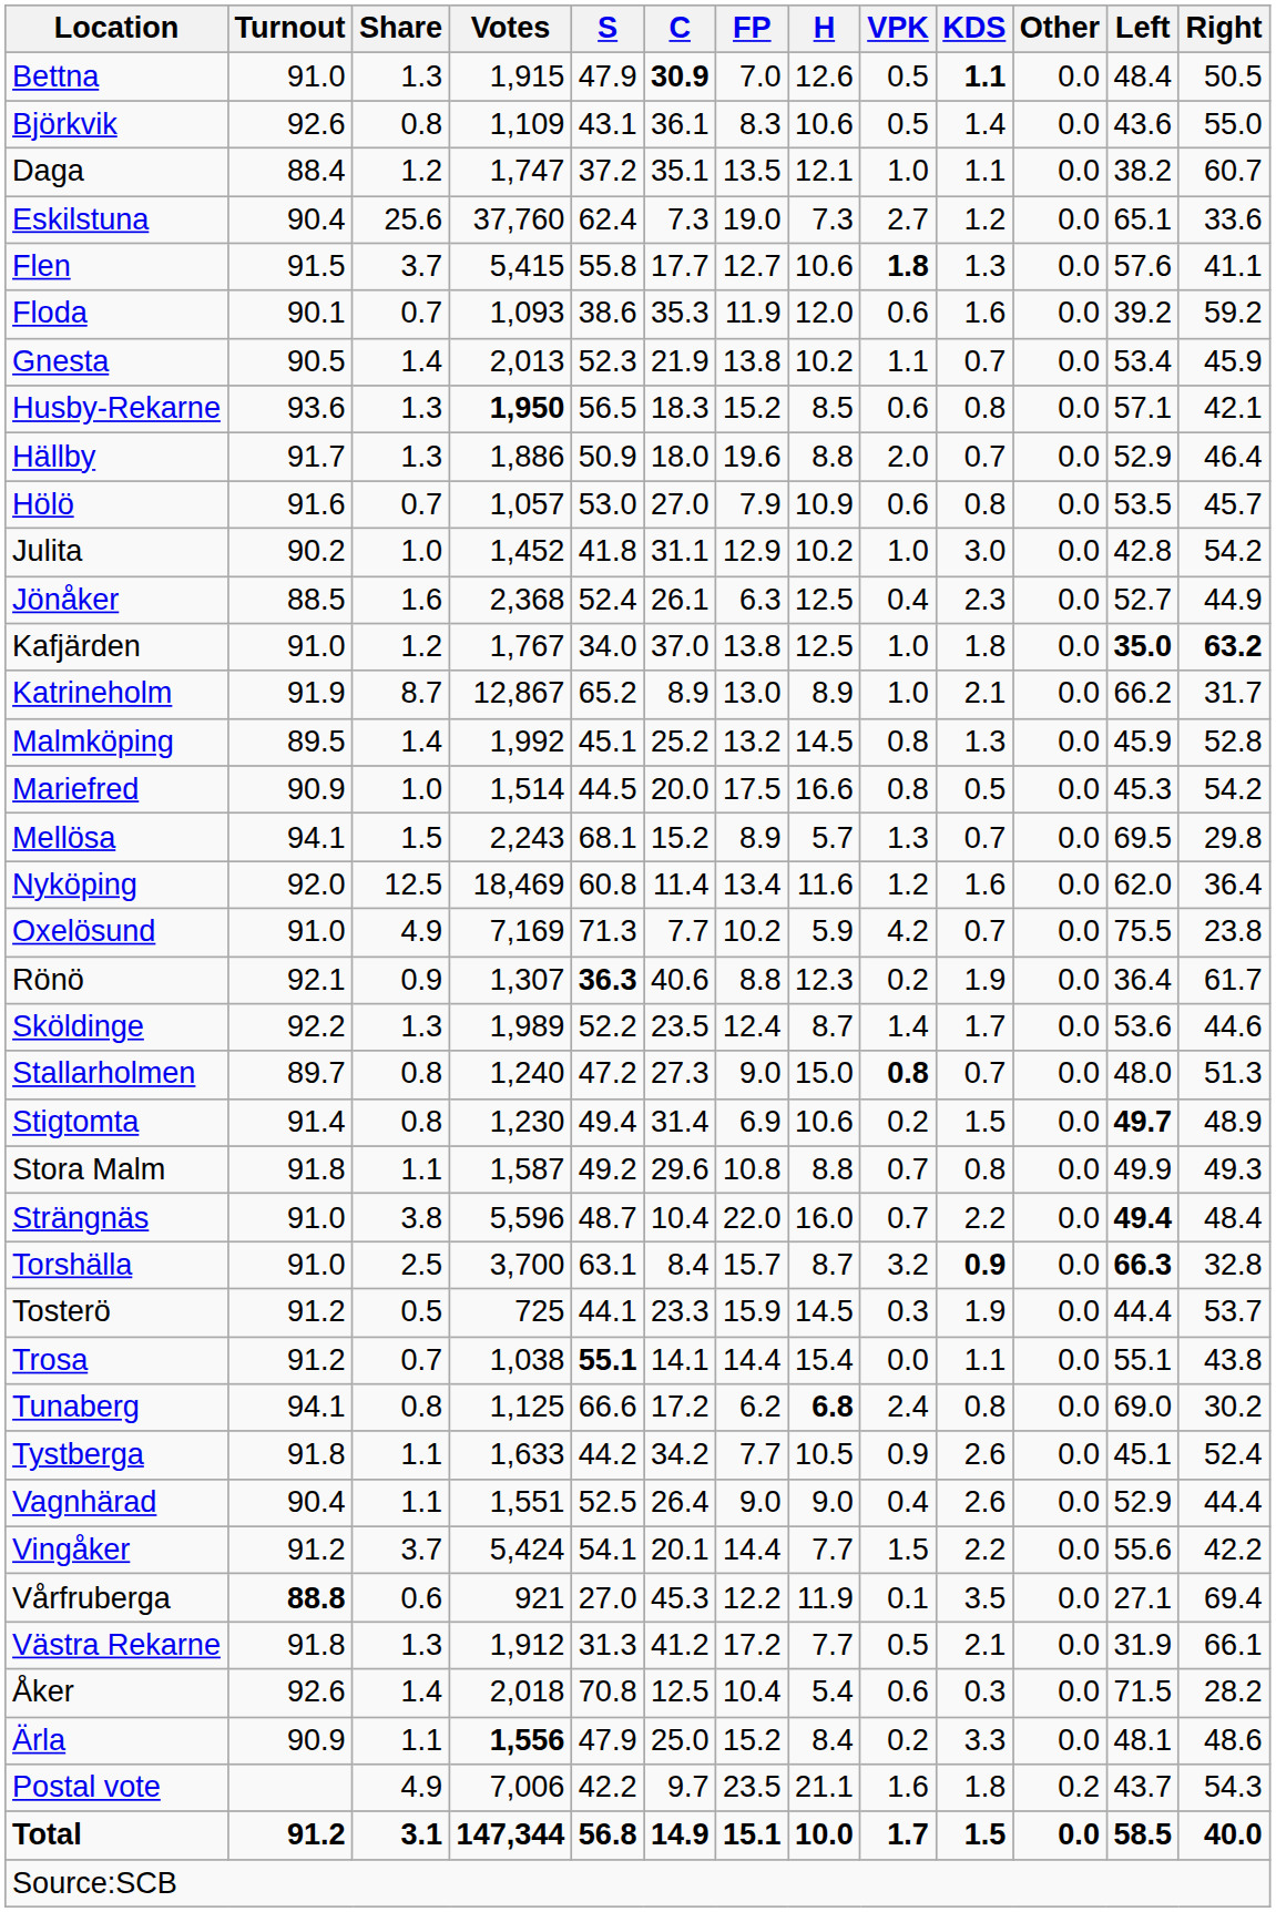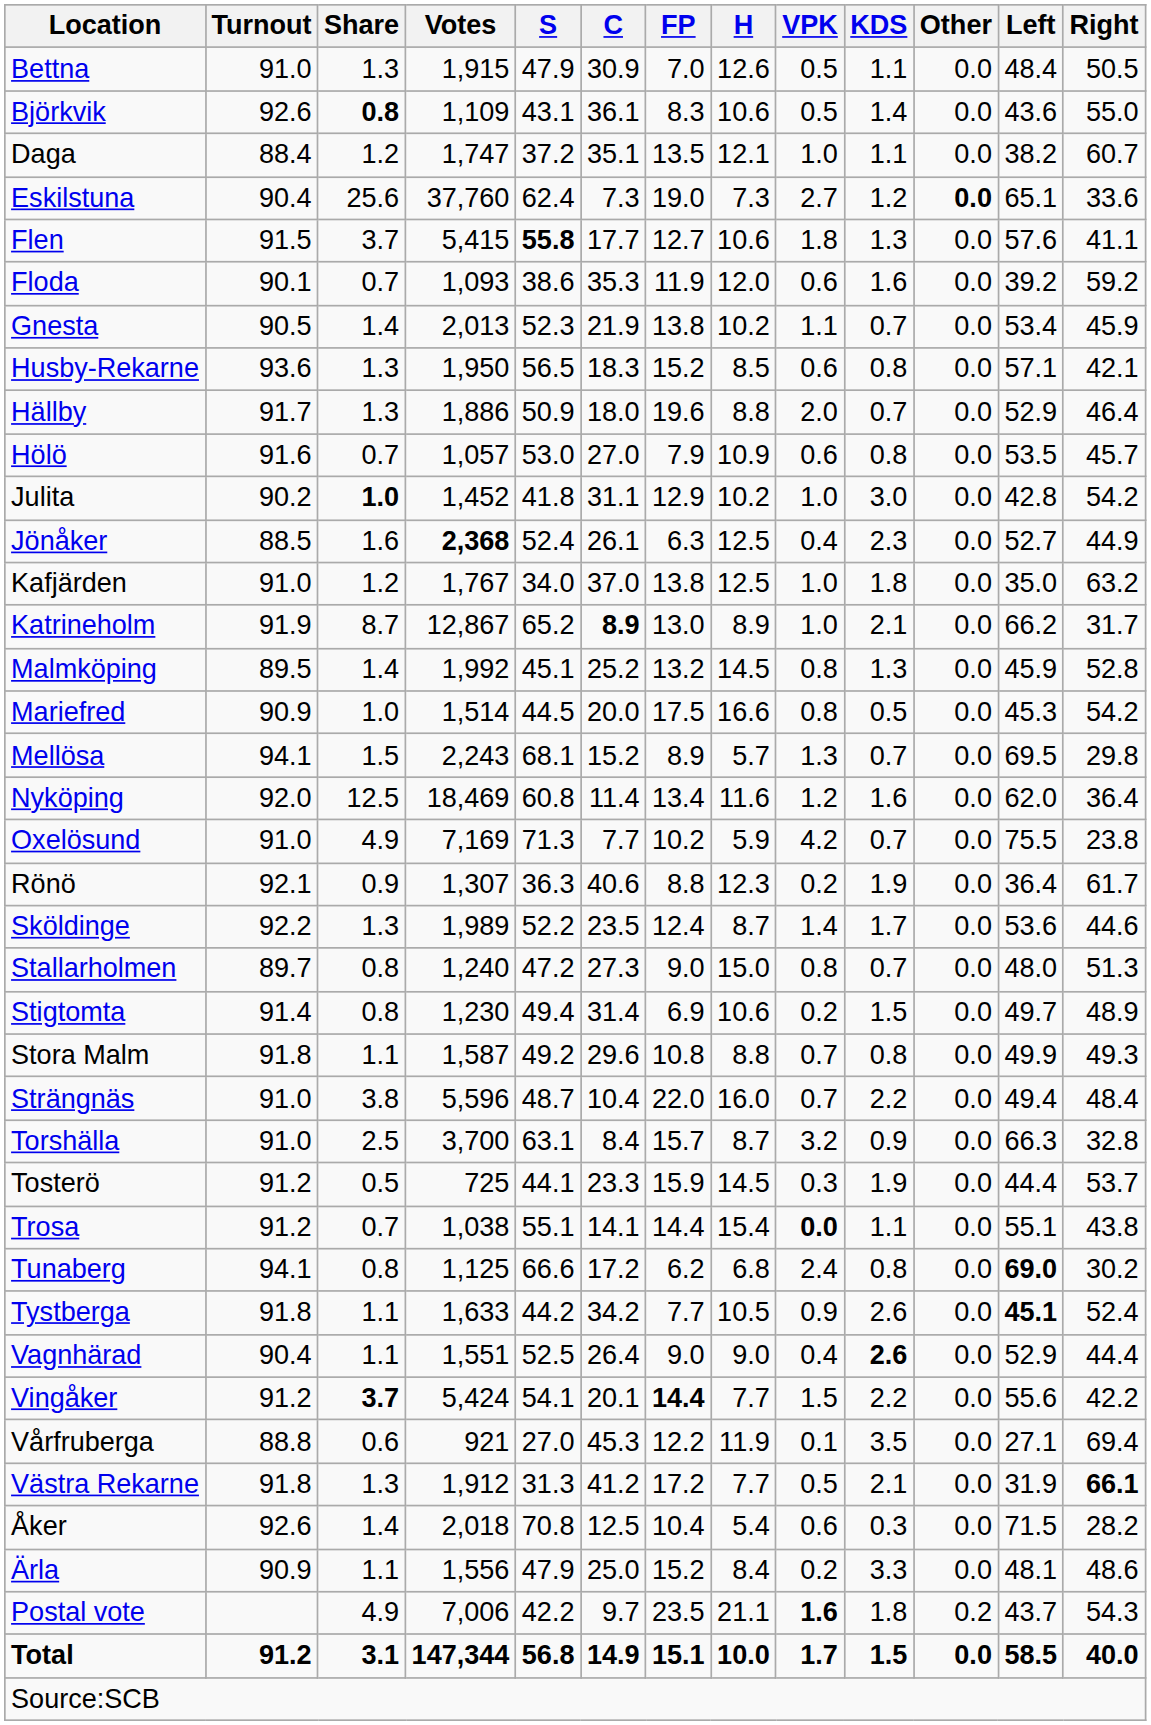Bettna | C: bold -> normal
Bettna | KDS: bold -> normal
Björkvik | Share: normal -> bold
Eskilstuna | Other: normal -> bold
Flen | S: normal -> bold
Flen | VPK: bold -> normal
Husby-Rekarne | Votes: bold -> normal
Julita | Share: normal -> bold
Jönåker | Votes: normal -> bold
Kafjärden | Left: bold -> normal
Kafjärden | Right: bold -> normal
Katrineholm | C: normal -> bold
Rönö | S: bold -> normal
Stallarholmen | VPK: bold -> normal
Stigtomta | Left: bold -> normal
Strängnäs | Left: bold -> normal
Torshälla | KDS: bold -> normal
Torshälla | Left: bold -> normal
Trosa | S: bold -> normal
Trosa | VPK: normal -> bold
Tunaberg | H: bold -> normal
Tunaberg | Left: normal -> bold
Tystberga | Left: normal -> bold
Vagnhärad | KDS: normal -> bold
Vingåker | Share: normal -> bold
Vingåker | FP: normal -> bold
Vårfruberga | Turnout: bold -> normal
Västra Rekarne | Right: normal -> bold
Ärla | Votes: bold -> normal
Postal vote | VPK: normal -> bold
